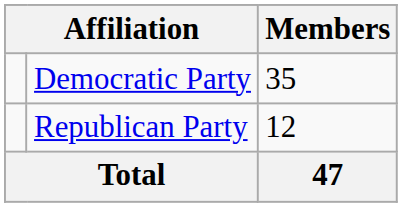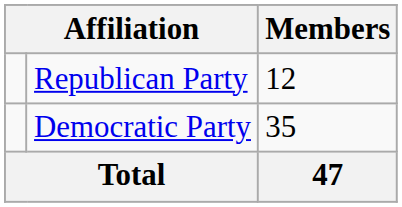rows swapped: Democratic Party <-> Republican Party
